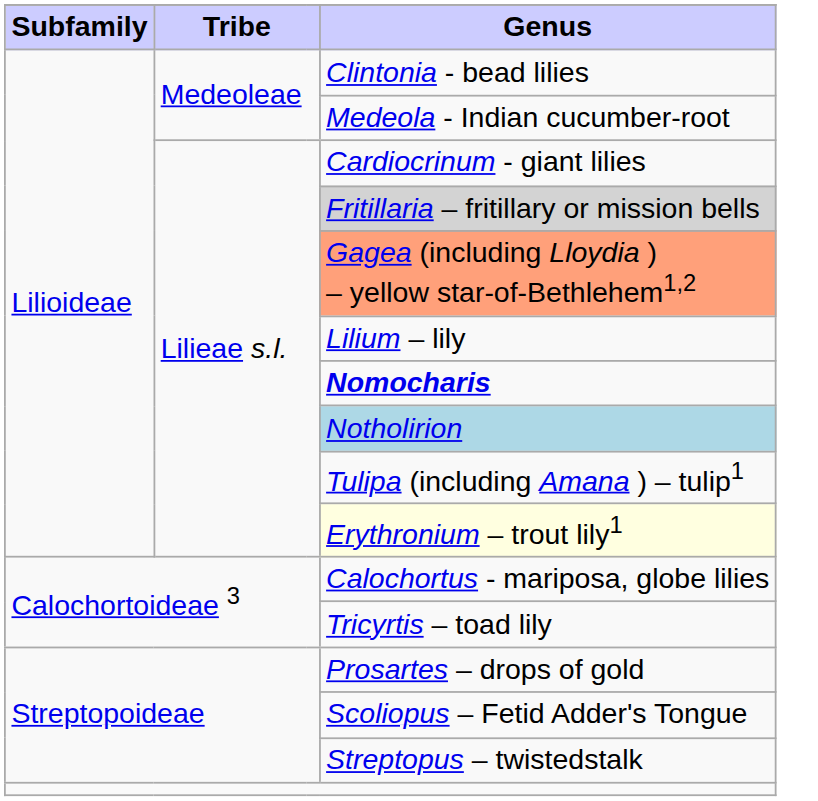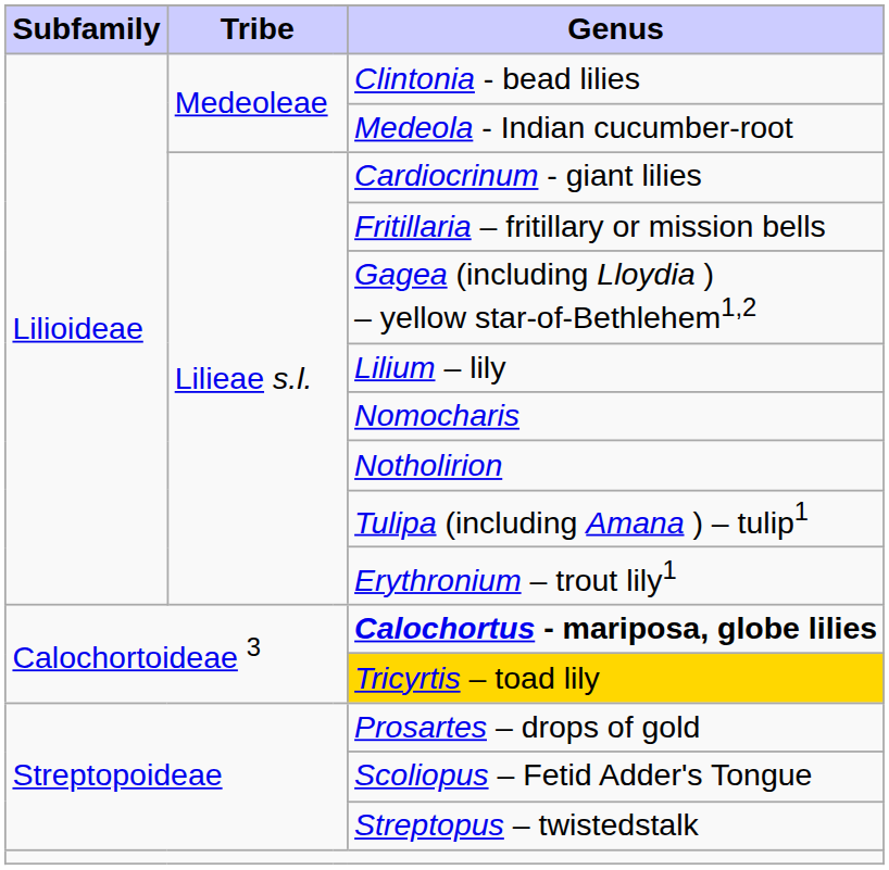Fritillaria – fritillary or mission bells | Genus: lightgrey background -> no background
Gagea (including Lloydia ) – yellow star-of-Bethlehem1,2 | Genus: lightsalmon background -> no background
Nomocharis | Genus: bold -> normal
Notholirion | Genus: lightblue background -> no background
Erythronium – trout lily1 | Genus: lightyellow background -> no background
Calochortus - mariposa, globe lilies | Genus: normal -> bold
Tricyrtis – toad lily | Genus: no background -> gold background
